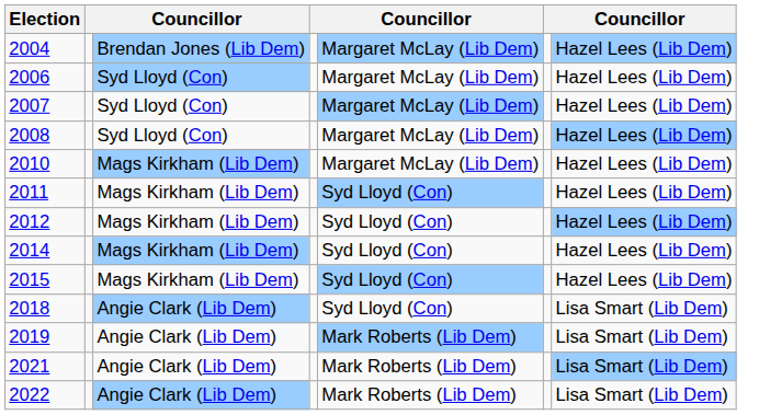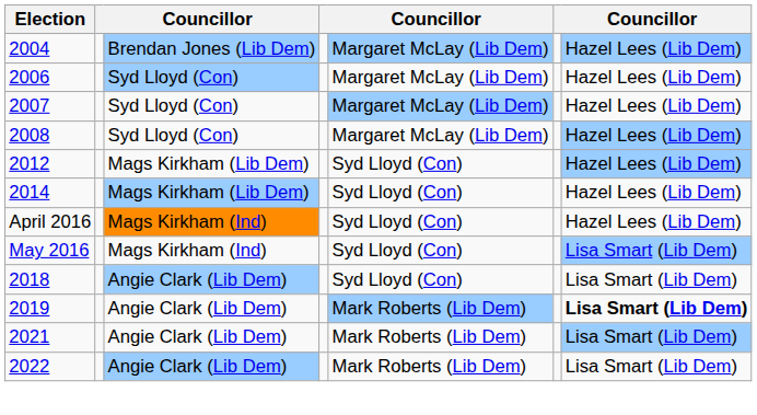- row: 2010 | Mags Kirkham (Lib Dem) | Margaret McLay (Lib Dem) | Hazel Lees (Lib Dem)
- row: 2011 | Mags Kirkham (Lib Dem) | Syd Lloyd (Con) | Hazel Lees (Lib Dem)
- row: 2015 | Mags Kirkham (Lib Dem) | Syd Lloyd (Con) | Hazel Lees (Lib Dem)
+ row: April 2016 | Mags Kirkham (Ind) | Syd Lloyd (Con) | Hazel Lees (Lib Dem)
+ row: May 2016 | Mags Kirkham (Ind) | Syd Lloyd (Con) | Lisa Smart (Lib Dem)
2019 | column 7: normal -> bold
